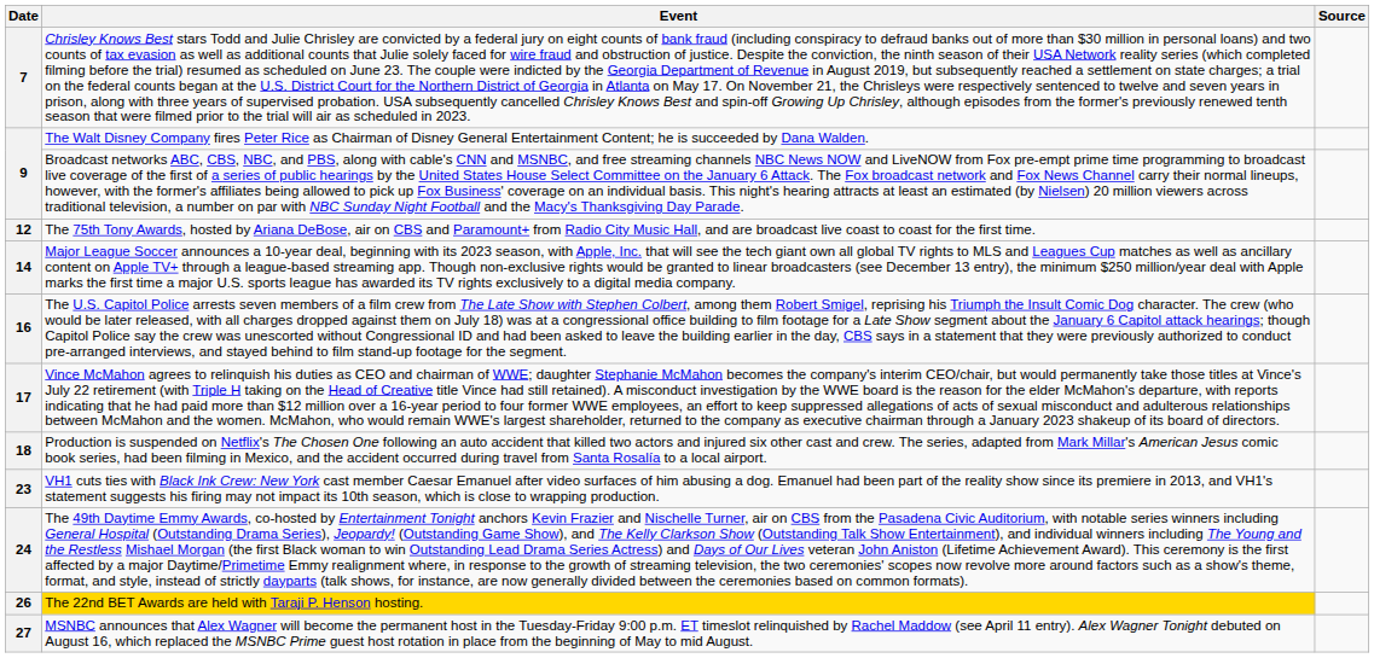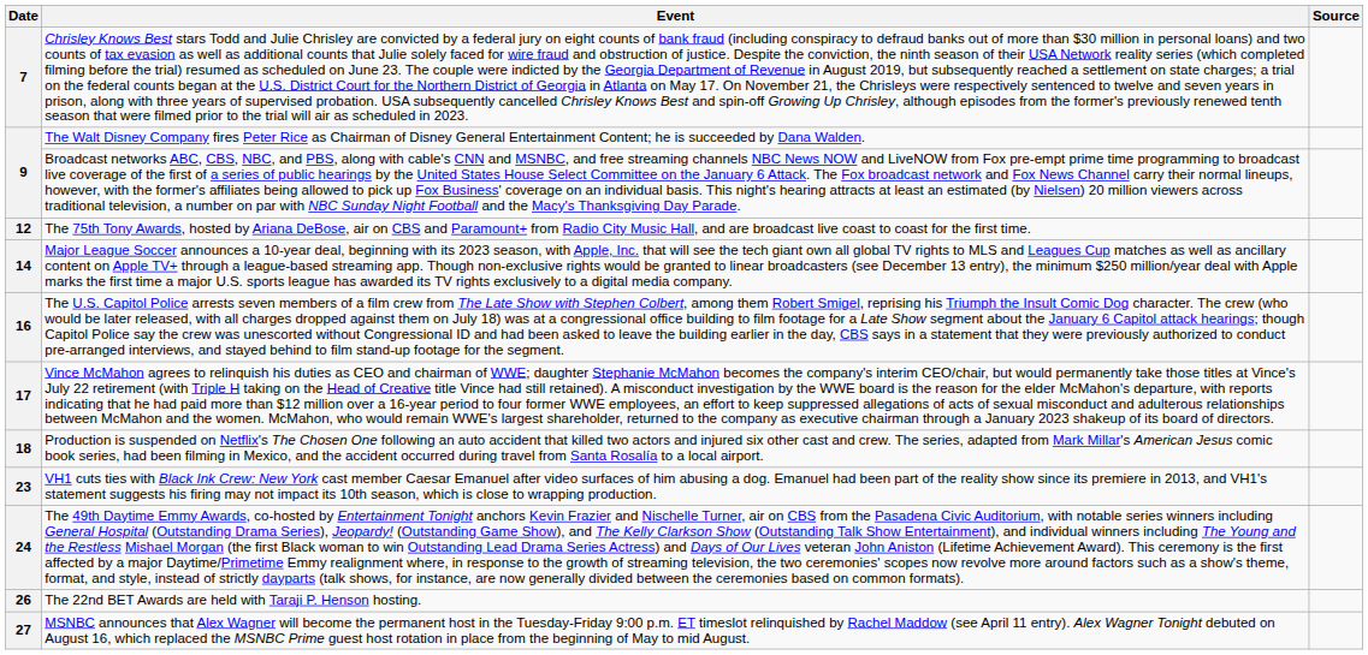26 | Event: gold background -> no background
